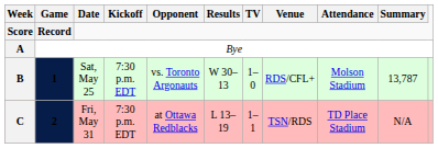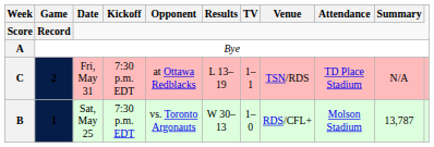rows swapped: B <-> C
